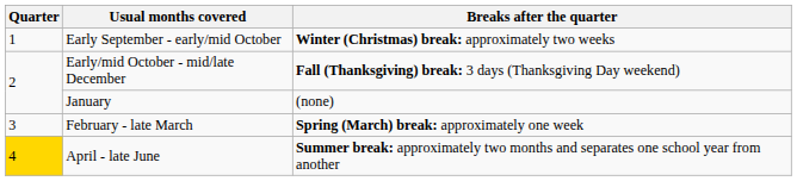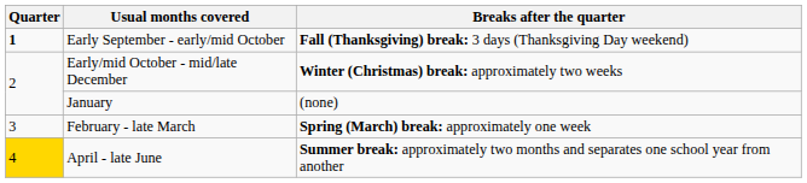Early September - early/mid October | Quarter: normal -> bold
Early September - early/mid October | Breaks after the quarter: Winter (Christmas) break: approximately two weeks -> Fall (Thanksgiving) break: 3 days (Thanksgiving Day weekend)
Early/mid October - mid/late December | Breaks after the quarter: Fall (Thanksgiving) break: 3 days (Thanksgiving Day weekend) -> Winter (Christmas) break: approximately two weeks
